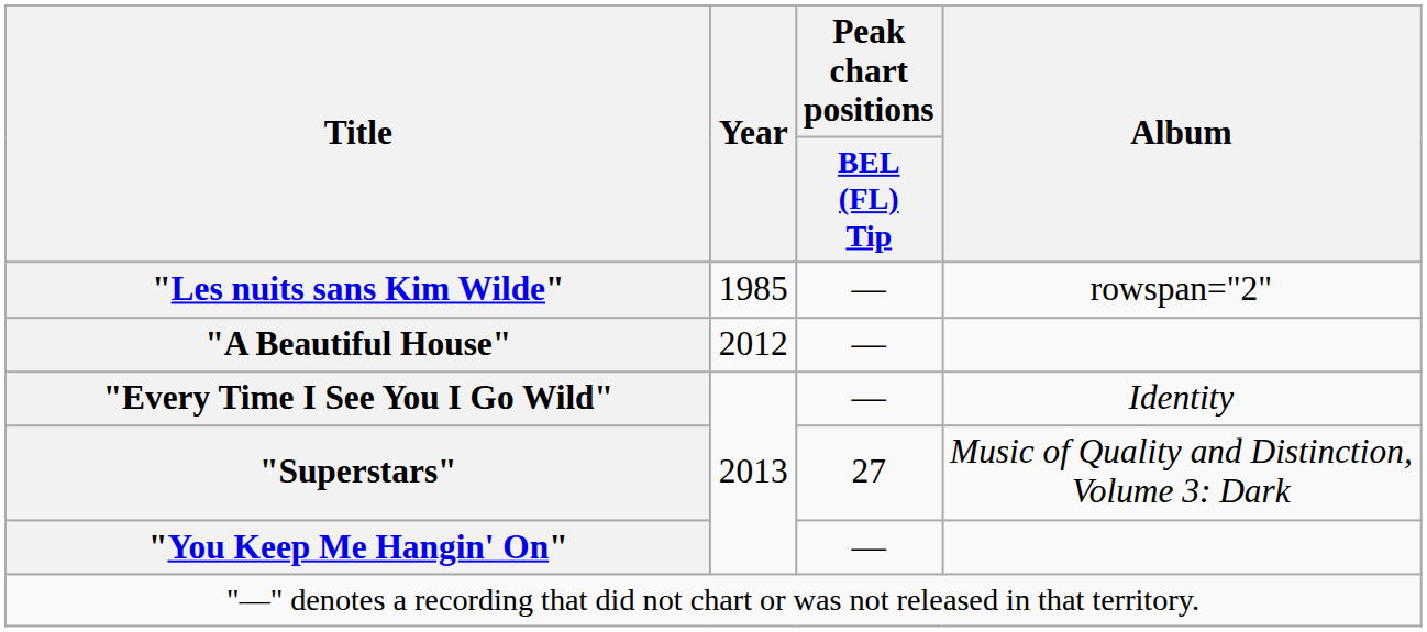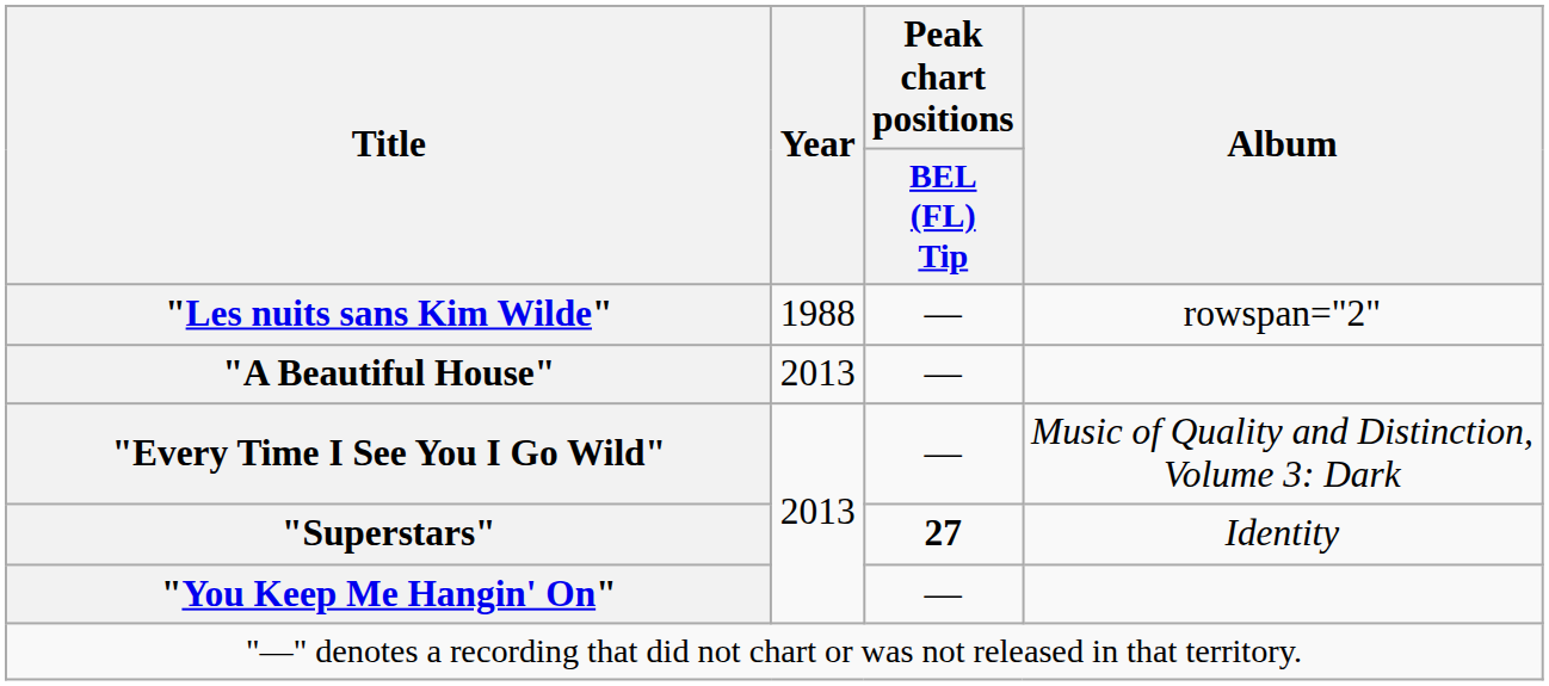"Les nuits sans Kim Wilde" | Year: 1985 -> 1988
"A Beautiful House" | Year: 2012 -> 2013
"Every Time I See You I Go Wild" | Album: Identity -> Music of Quality and Distinction, Volume 3: Dark
"Superstars" | Peak chart positions / BEL (FL) Tip: normal -> bold
"Superstars" | Album: Music of Quality and Distinction, Volume 3: Dark -> Identity
